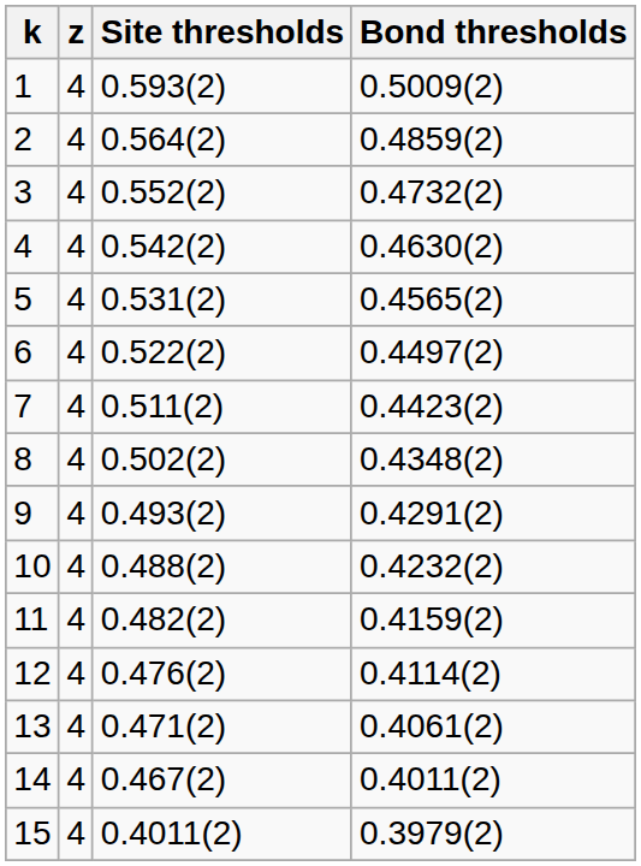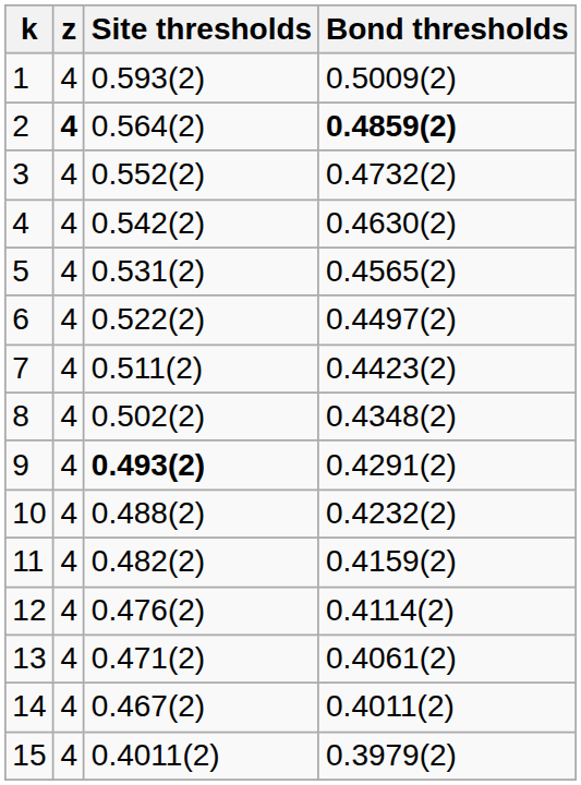2 | z: normal -> bold
2 | Bond thresholds: normal -> bold
9 | Site thresholds: normal -> bold
